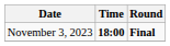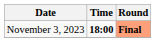November 3, 2023 | Round: no background -> lightsalmon background
